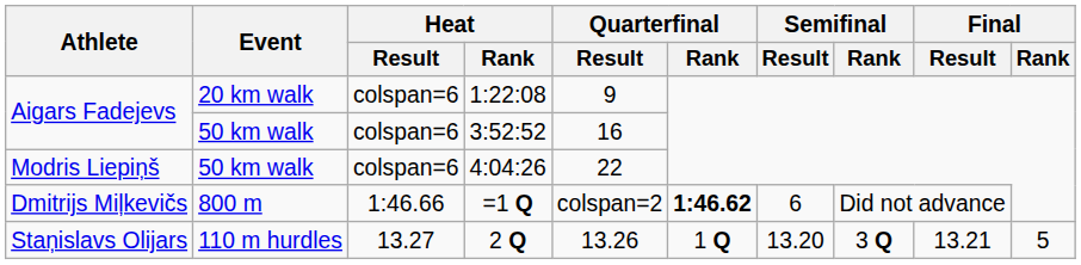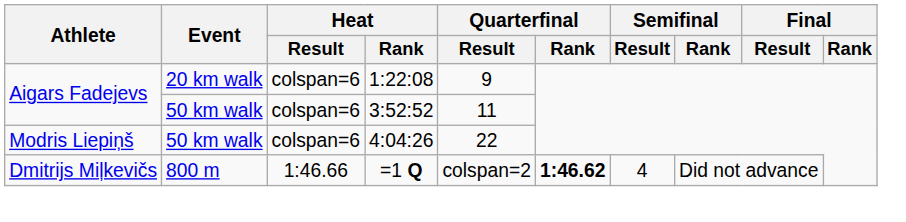3:52:52 | Quarterfinal / Result: 16 -> 11
=1 Q | Semifinal / Result: 6 -> 4
- row: Staņislavs Olijars | 110 m hurdles | 13.27 | 2 Q | 13.26 | 1 Q | 13.20 | 3 Q | 13.21 | 5
